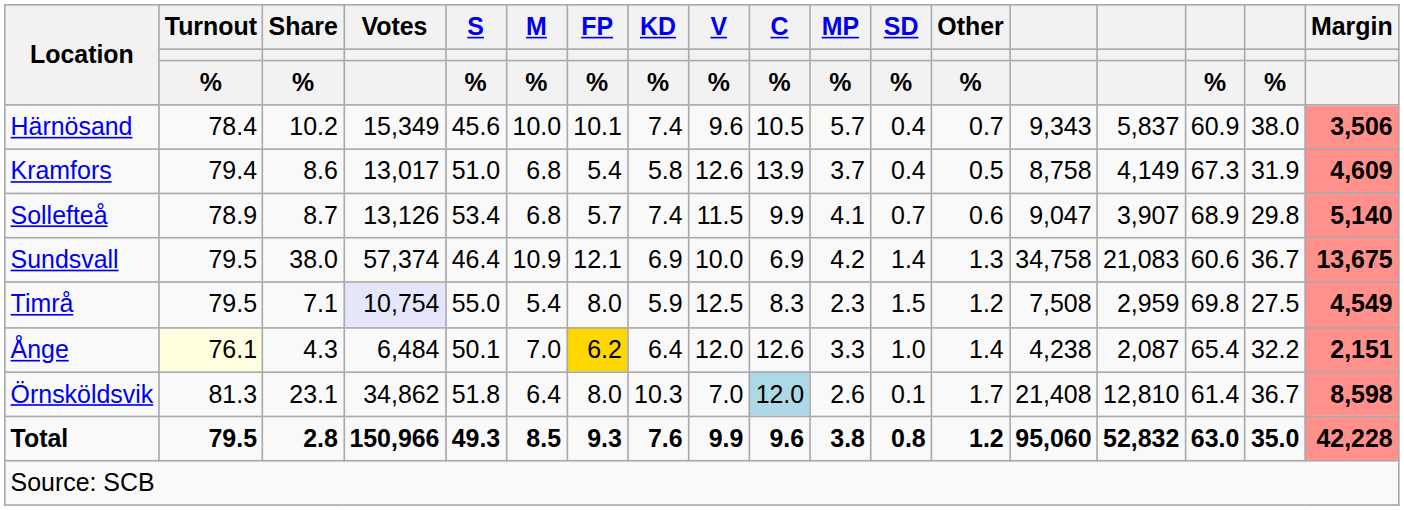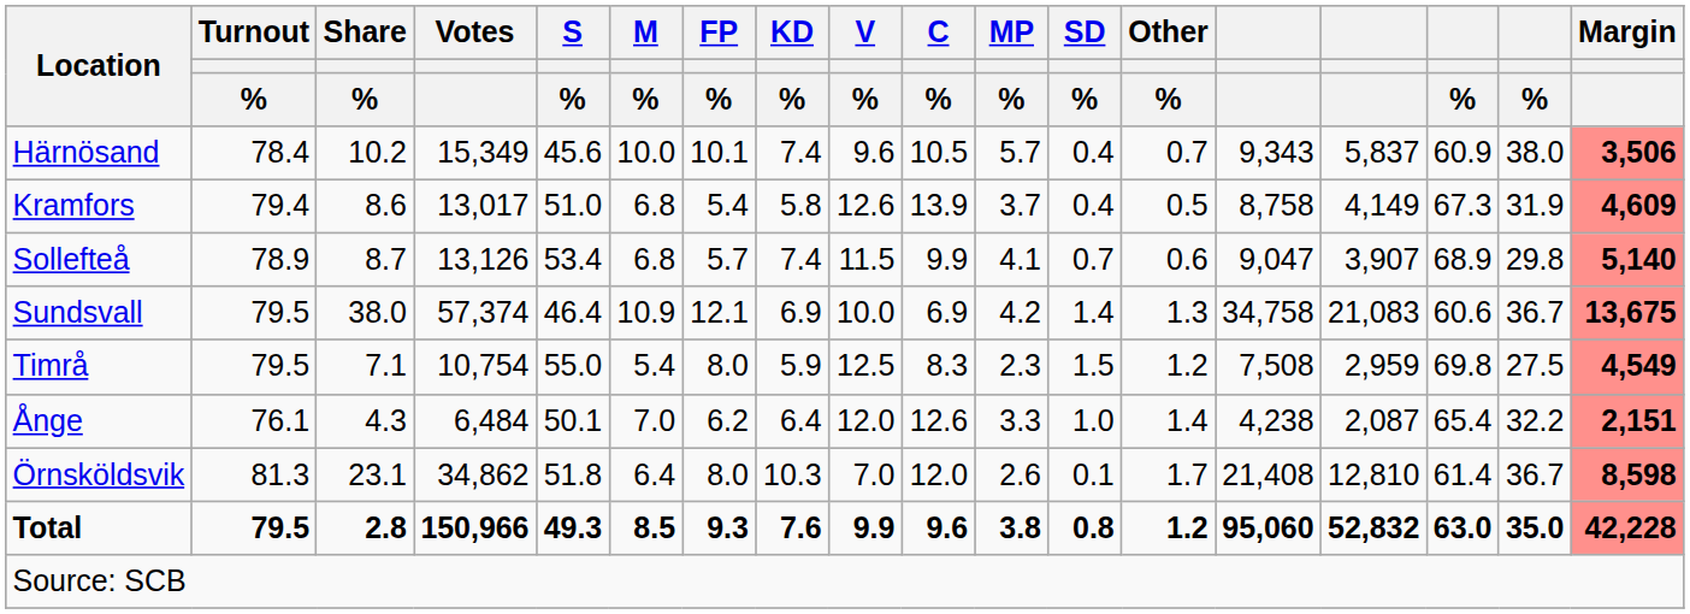Timrå | Votes: lavender background -> no background
Ånge | Turnout / %: lightyellow background -> no background
Ånge | FP / %: gold background -> no background
Örnsköldsvik | C / %: lightblue background -> no background
